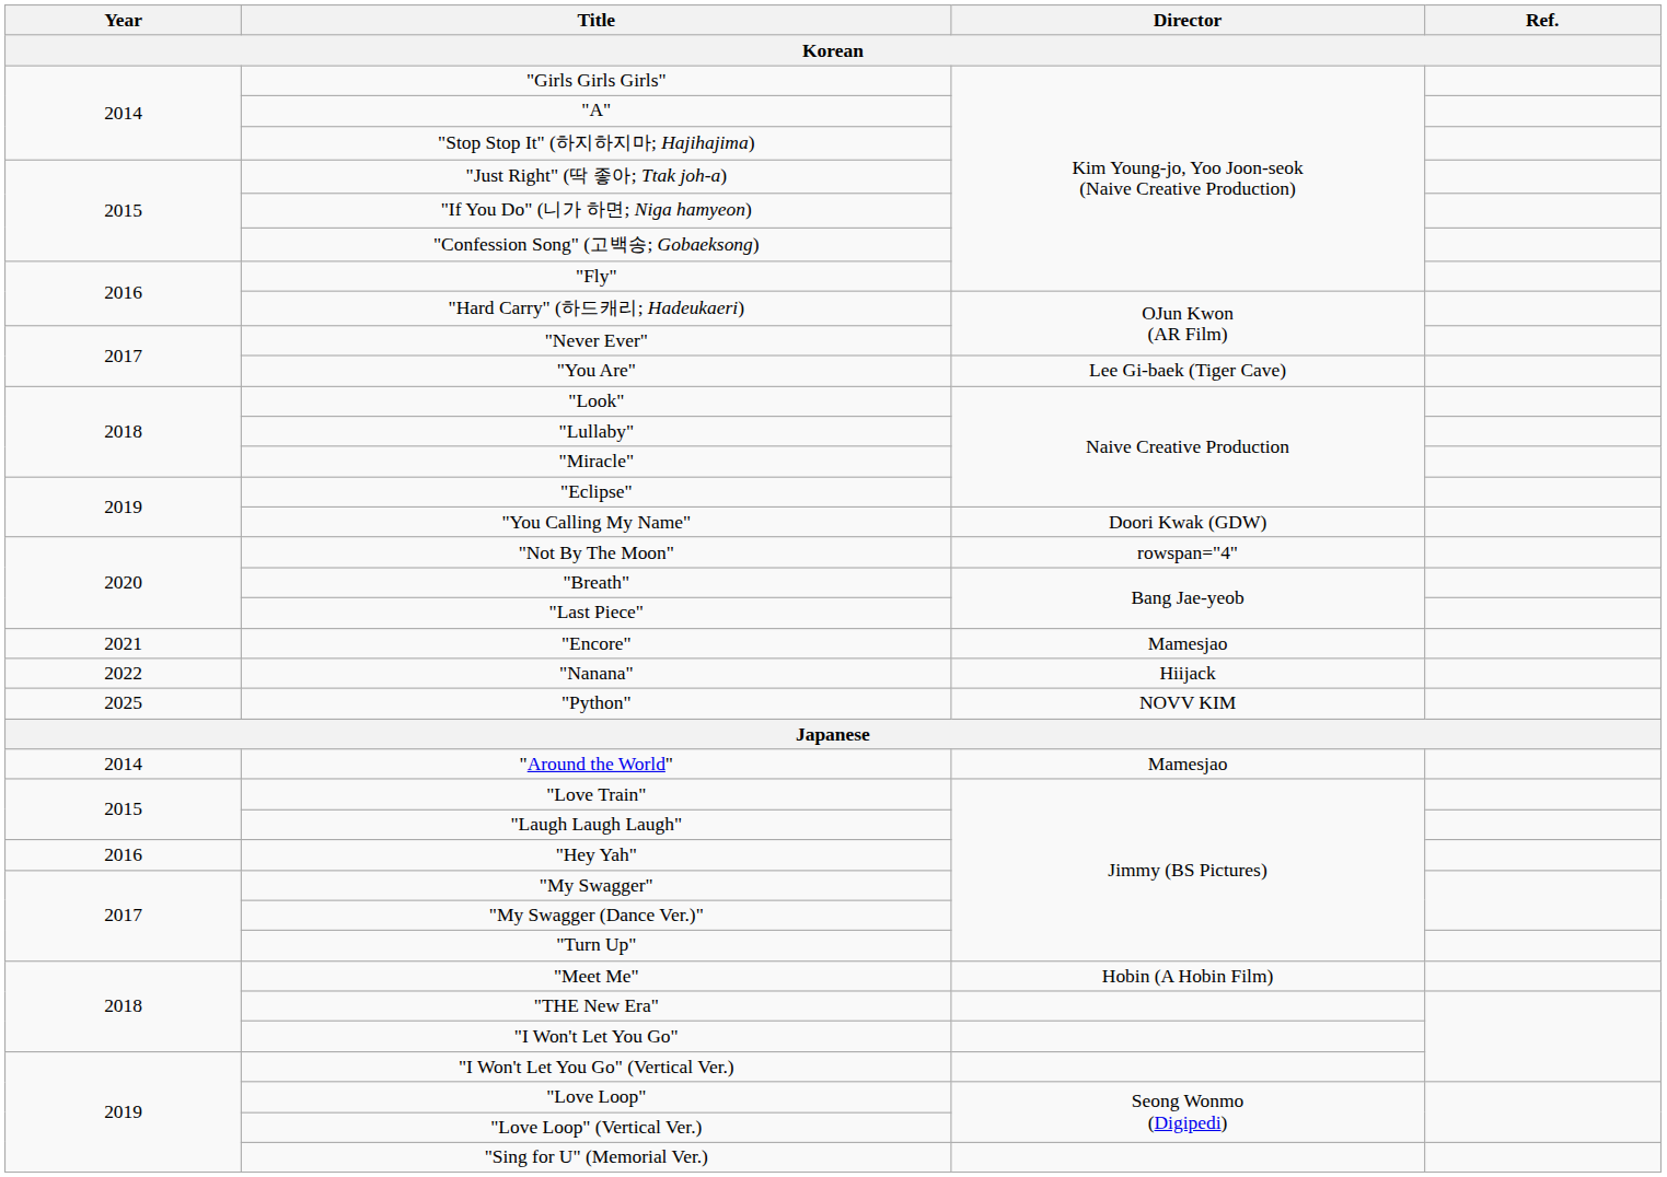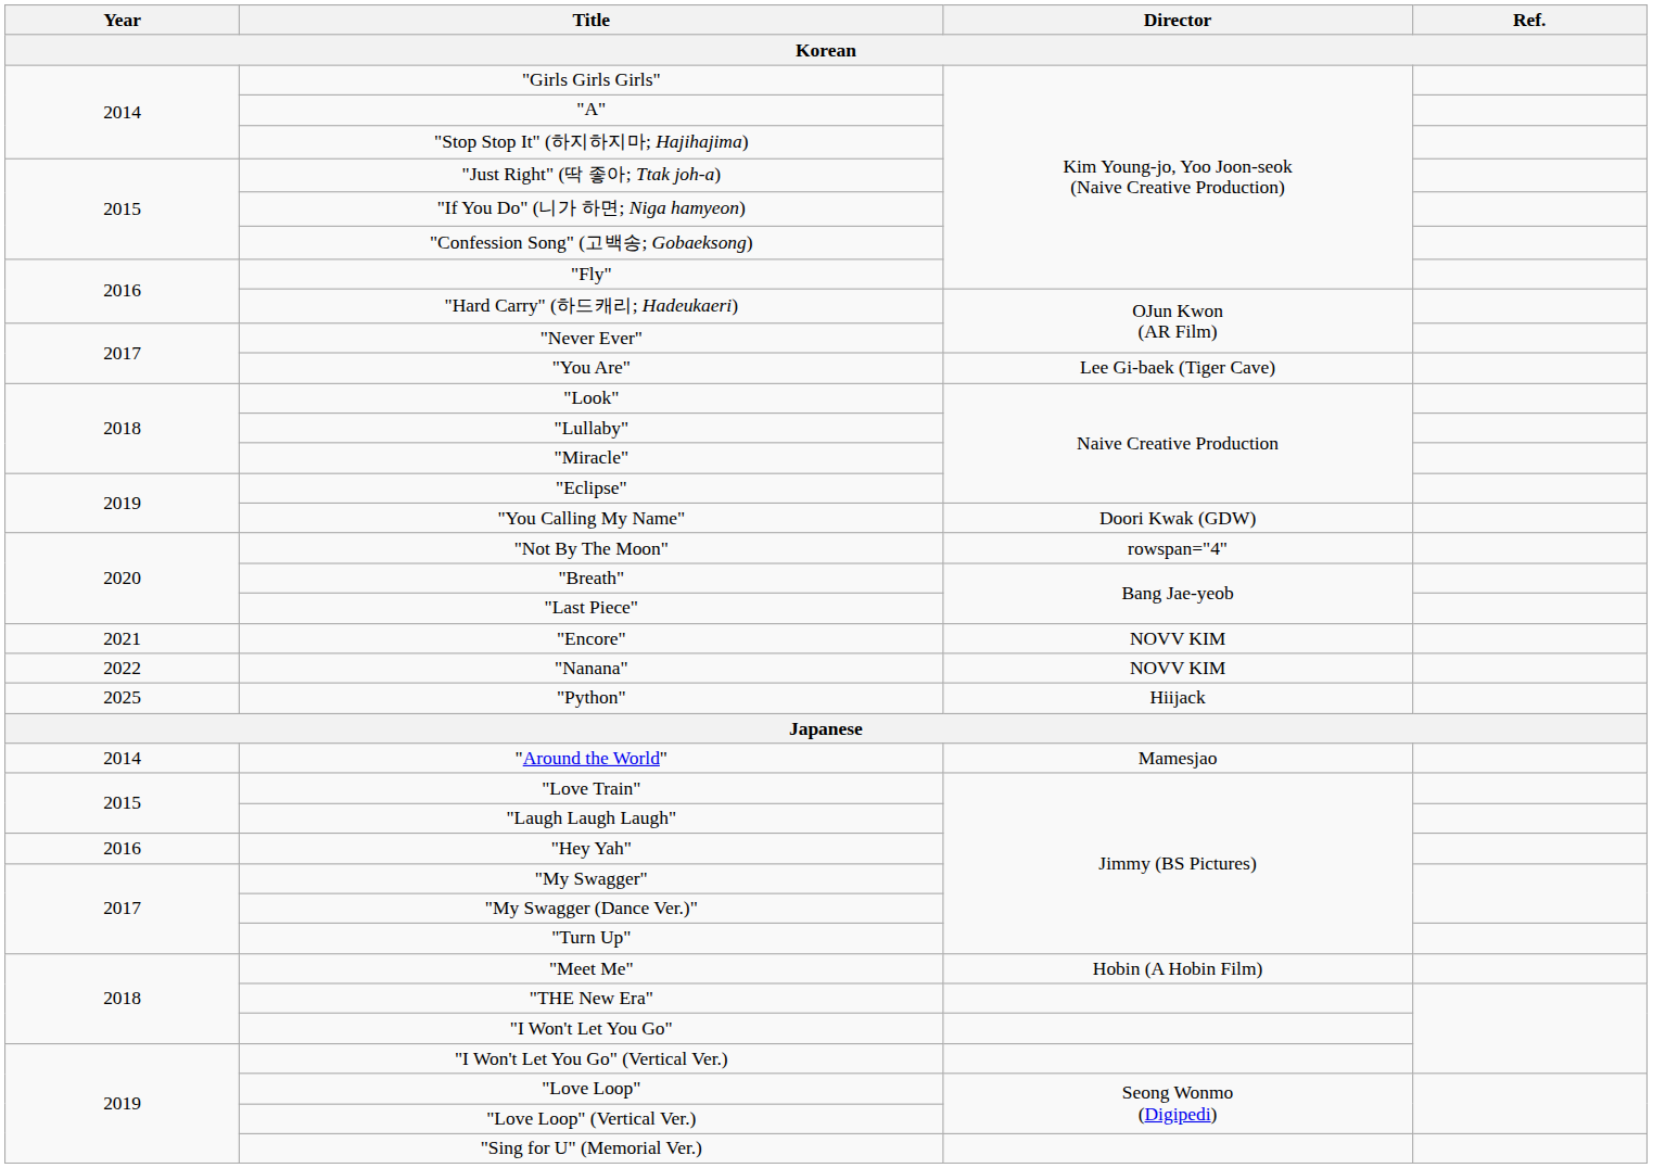"Encore" | Director: Mamesjao -> NOVV KIM
"Nanana" | Director: Hiijack -> NOVV KIM
"Python" | Director: NOVV KIM -> Hiijack
